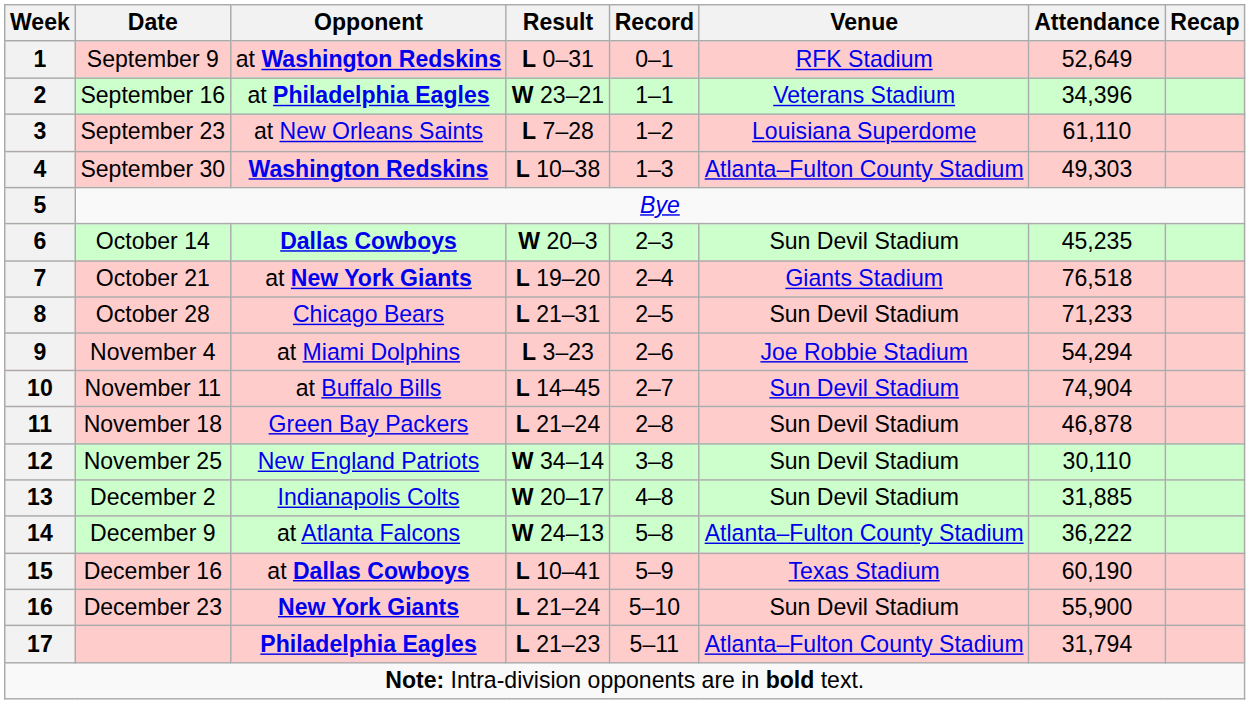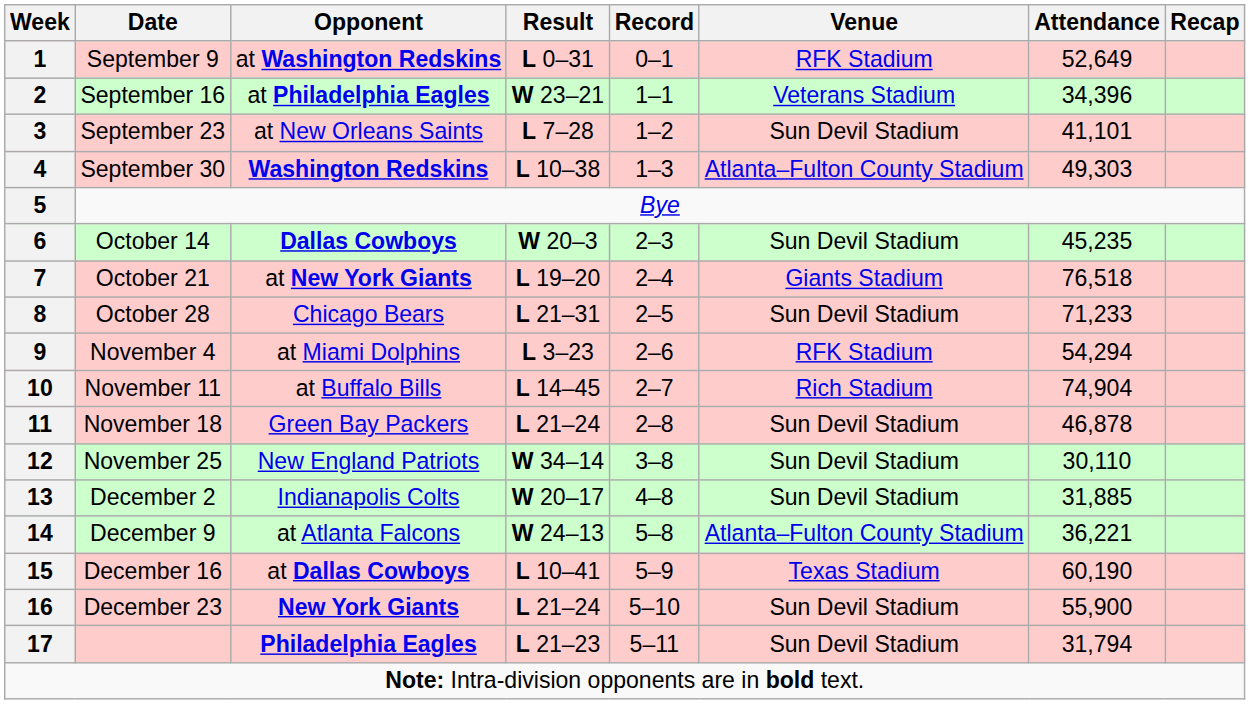3 | Venue: Louisiana Superdome -> Sun Devil Stadium
3 | Attendance: 61,110 -> 41,101
9 | Venue: Joe Robbie Stadium -> RFK Stadium
10 | Venue: Sun Devil Stadium -> Rich Stadium
14 | Attendance: 36,222 -> 36,221
17 | Venue: Atlanta–Fulton County Stadium -> Sun Devil Stadium
